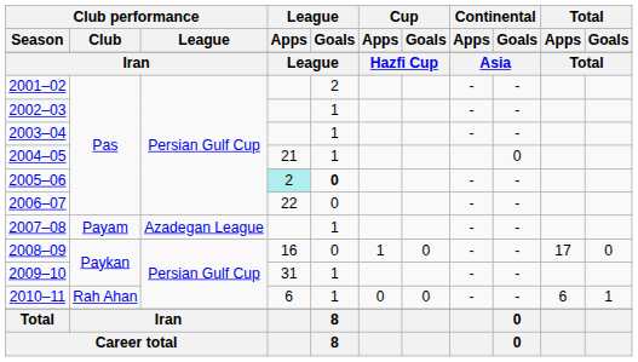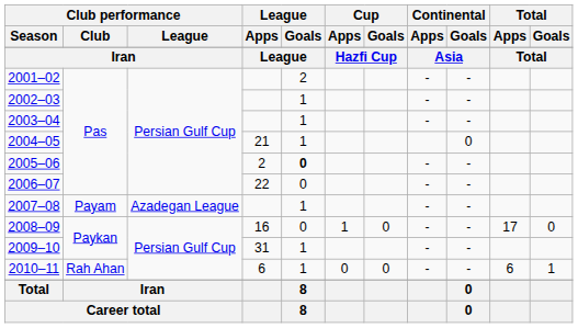2005–06 | League / Apps: paleturquoise background -> no background
